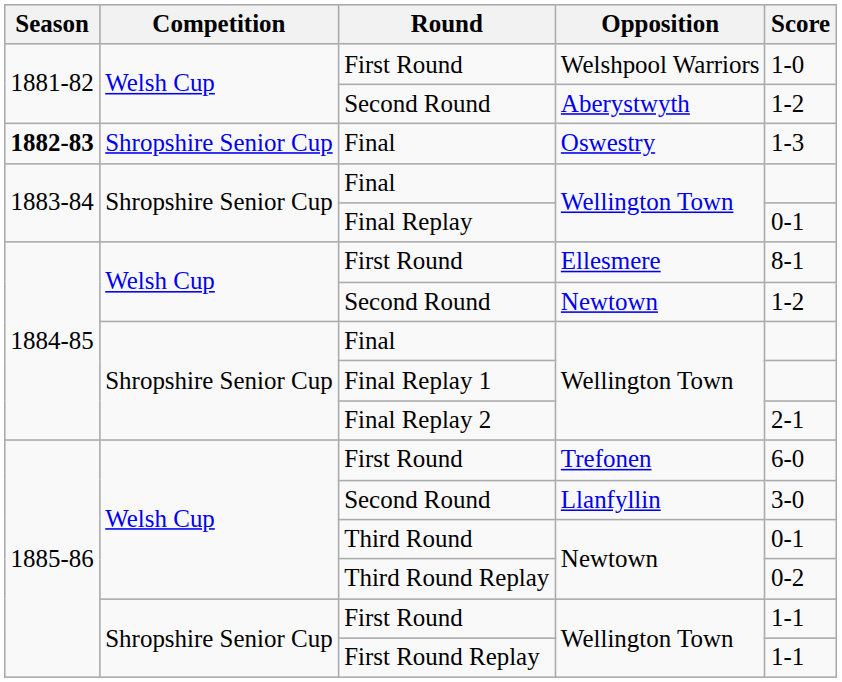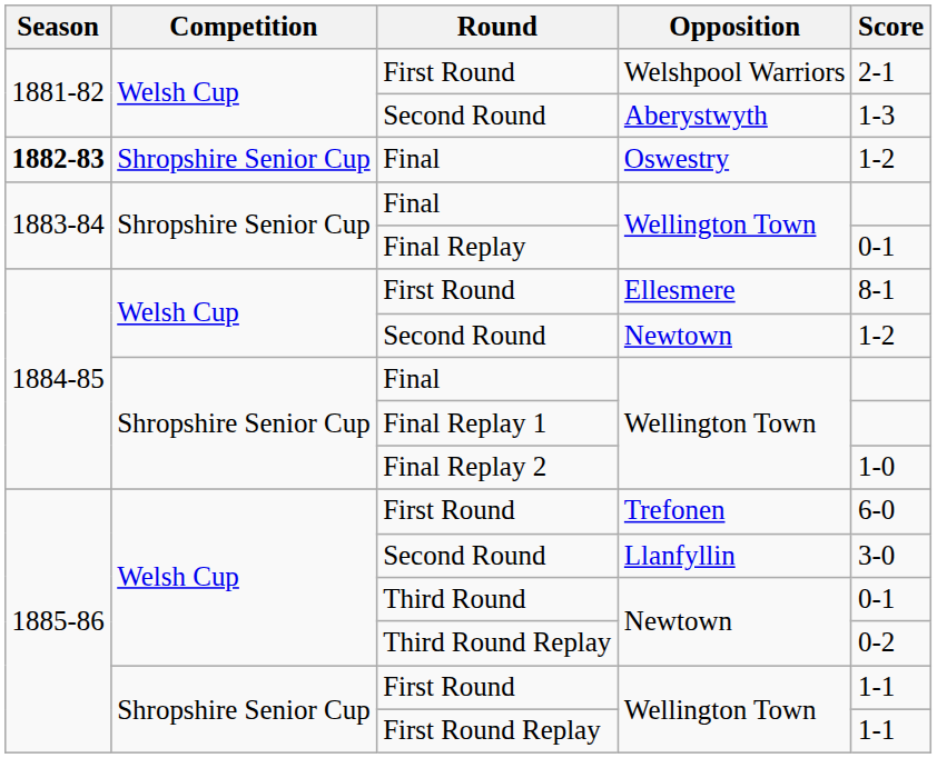First Round / Welshpool Warriors | Score: 1-0 -> 2-1
Second Round / Aberystwyth | Score: 1-2 -> 1-3
Final / Oswestry | Score: 1-3 -> 1-2
Final Replay 2 | Score: 2-1 -> 1-0
